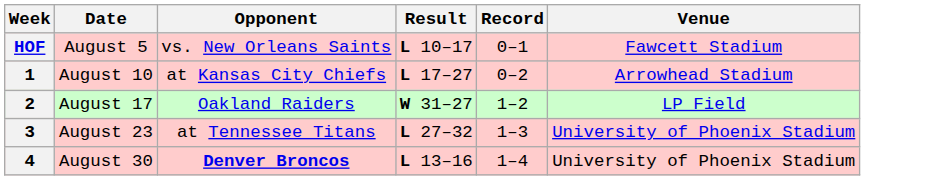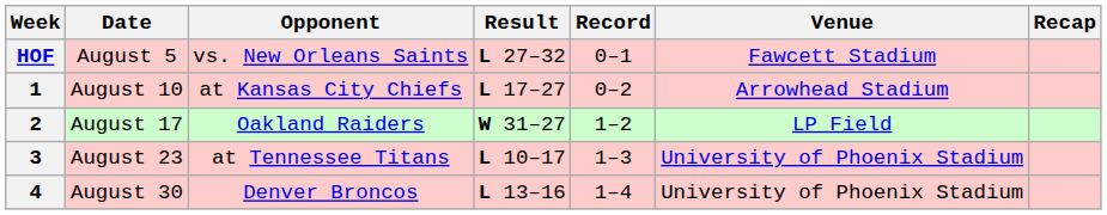+ column: Recap
HOF | Result: L 10–17 -> L 27–32
3 | Result: L 27–32 -> L 10–17
4 | Opponent: bold -> normal
